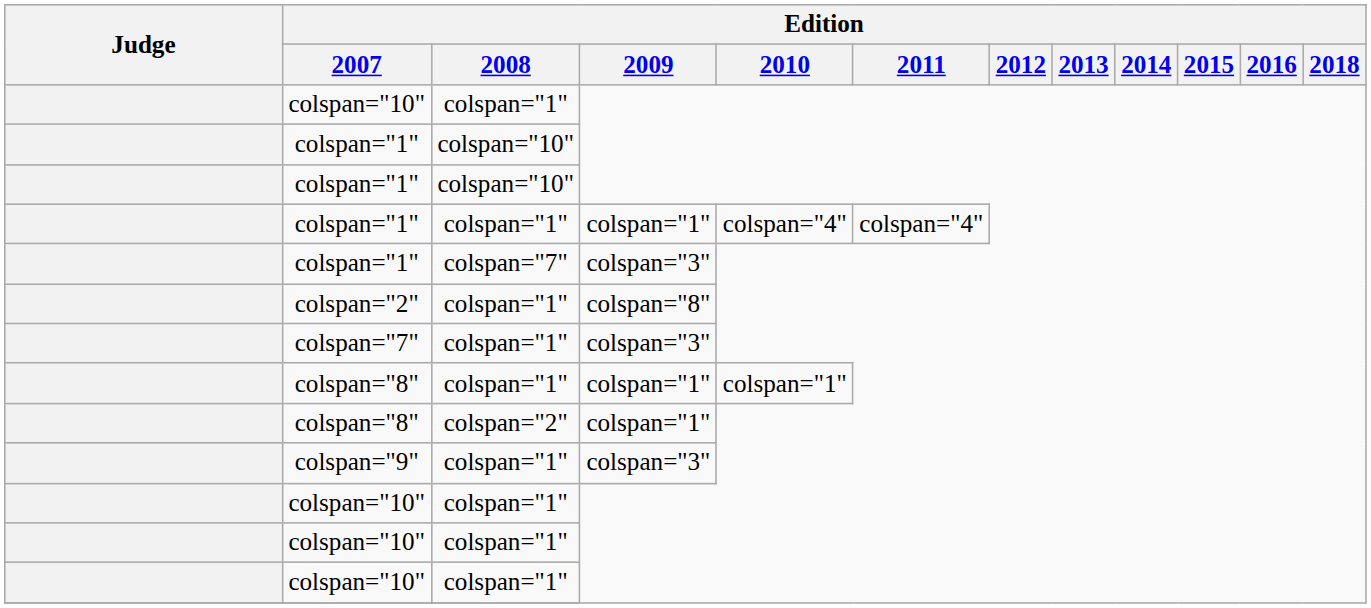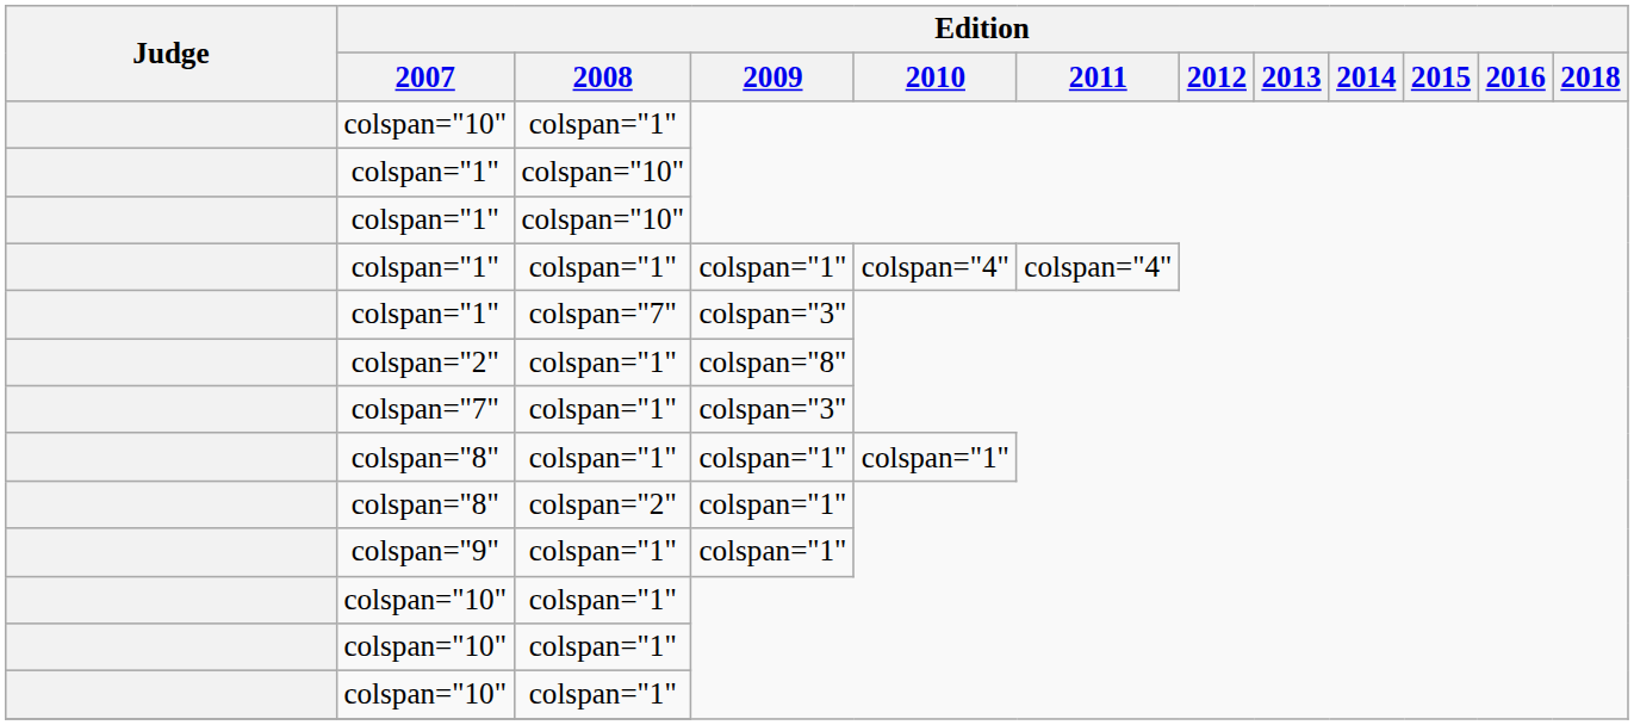colspan="9" | Edition / 2009: colspan="3" -> colspan="1"
